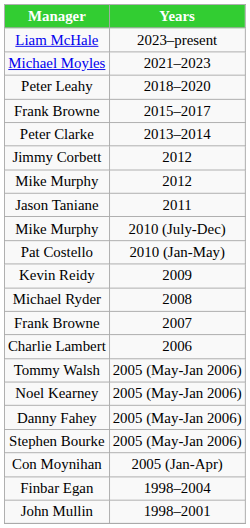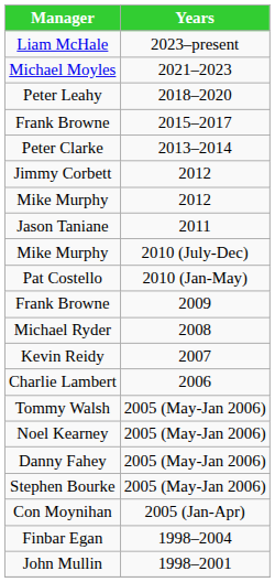row 12 | Manager: Kevin Reidy -> Frank Browne
row 14 | Manager: Frank Browne -> Kevin Reidy
